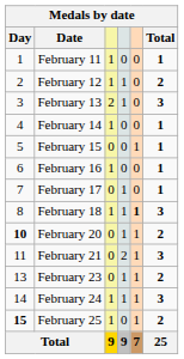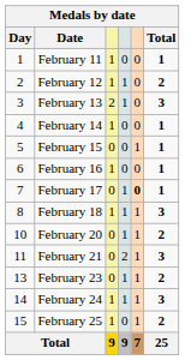February 17 | column 5: normal -> bold
February 18 | column 5: bold -> normal
February 20 | Day: bold -> normal
February 25 | Day: bold -> normal
